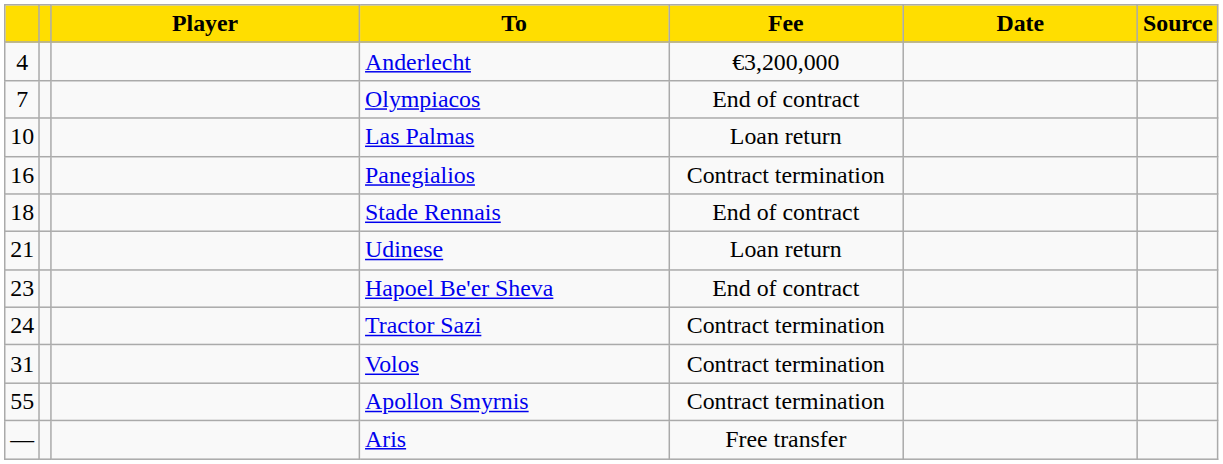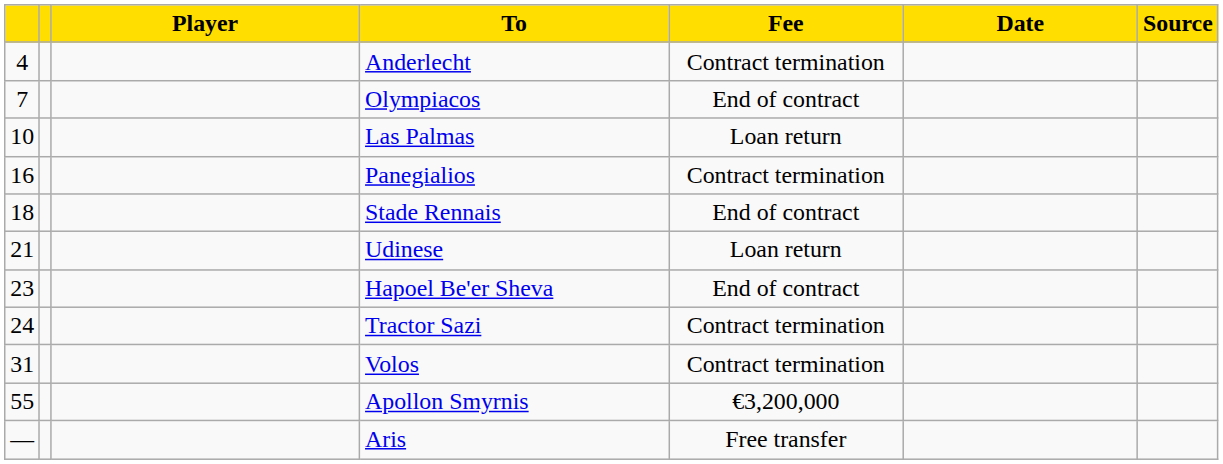Anderlecht | Fee: €3,200,000 -> Contract termination
Apollon Smyrnis | Fee: Contract termination -> €3,200,000
